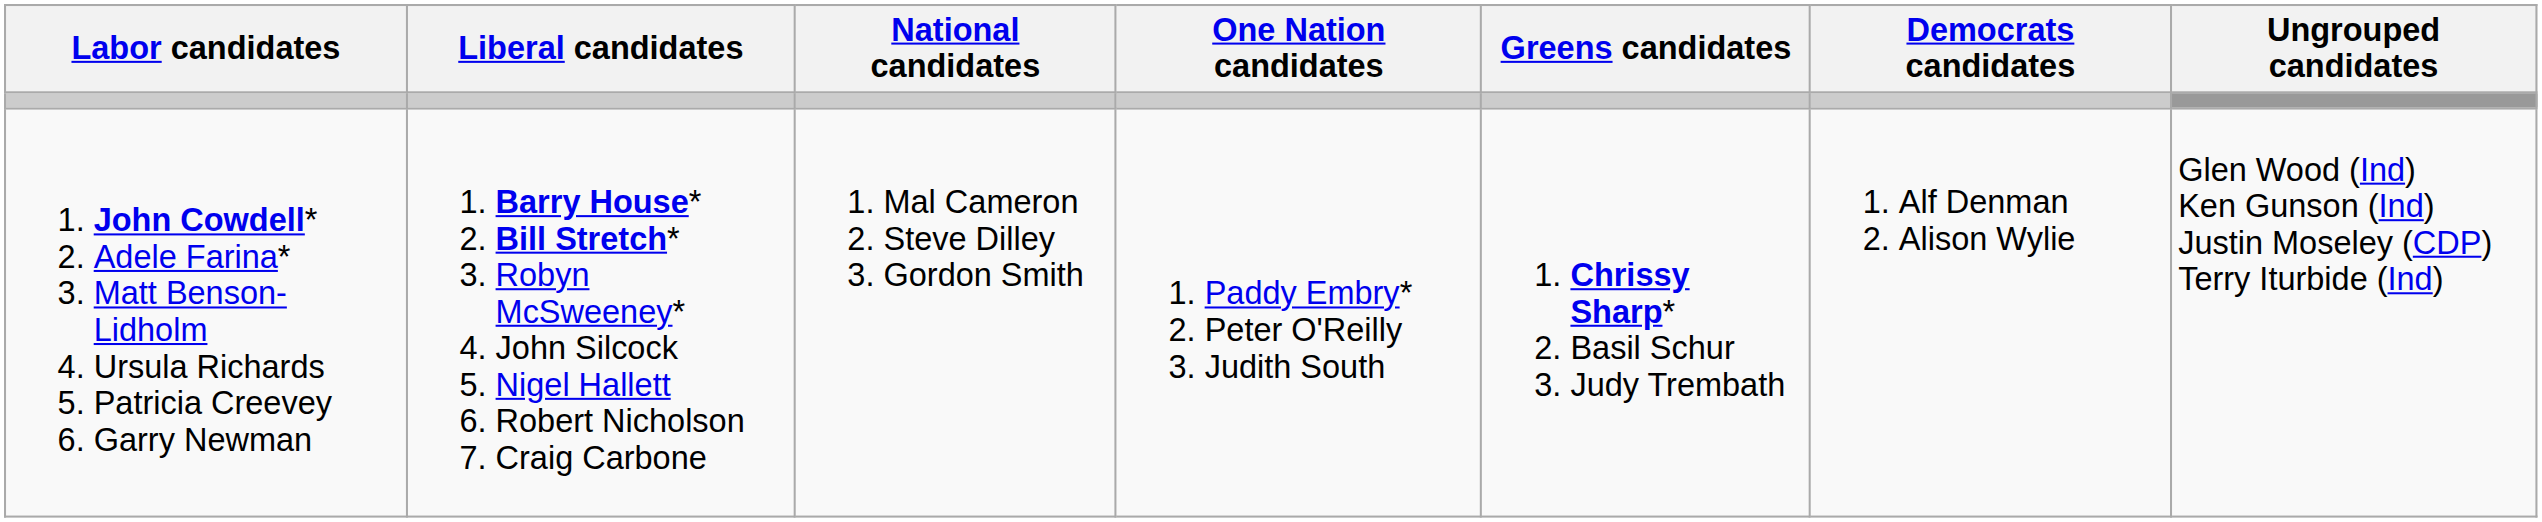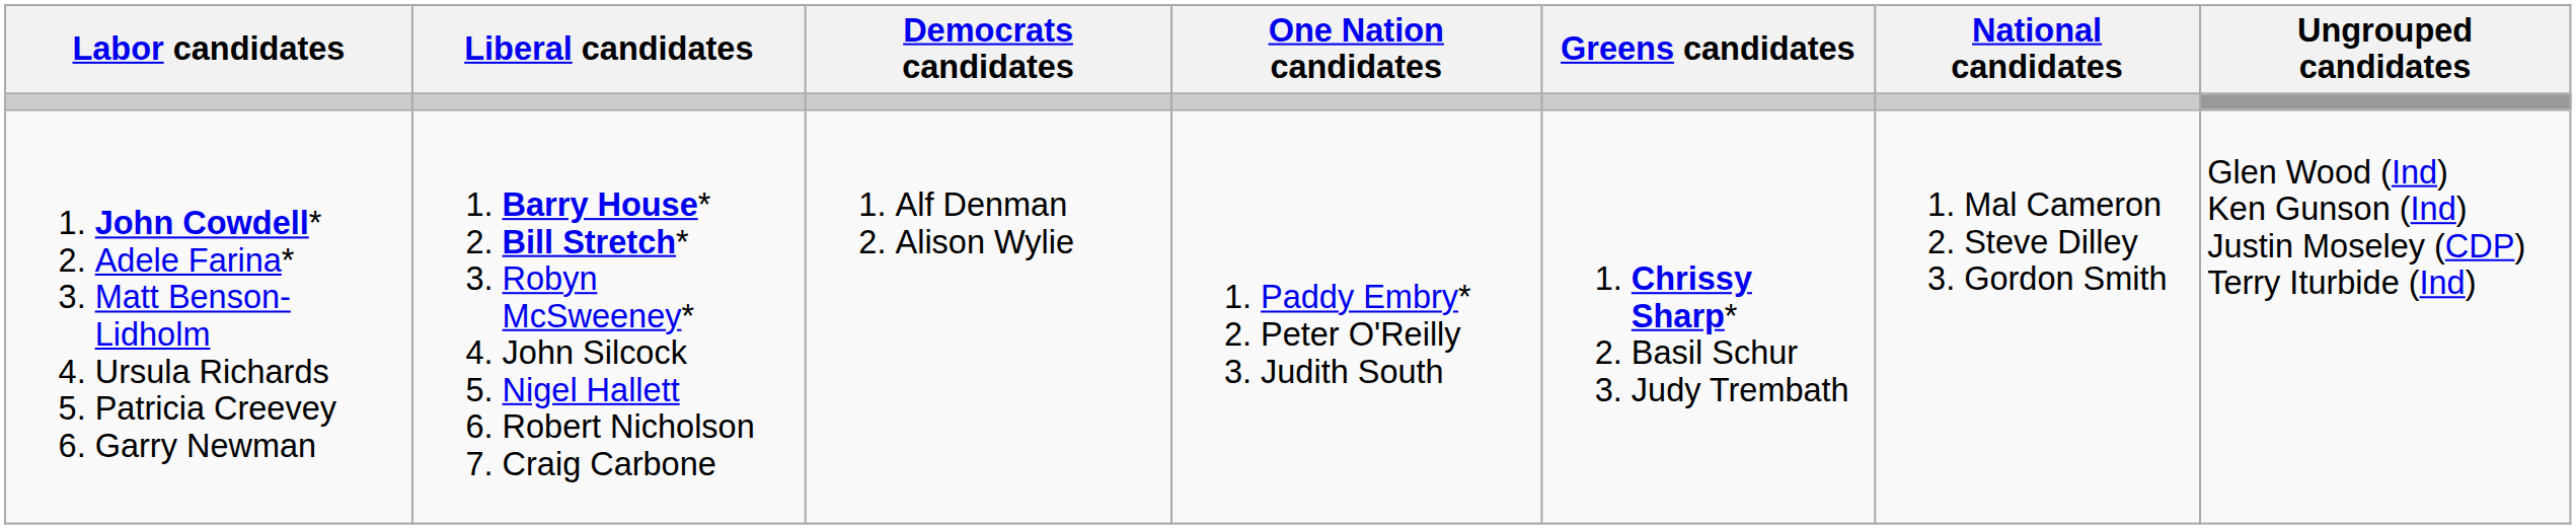columns swapped: National candidates <-> Democrats candidates
